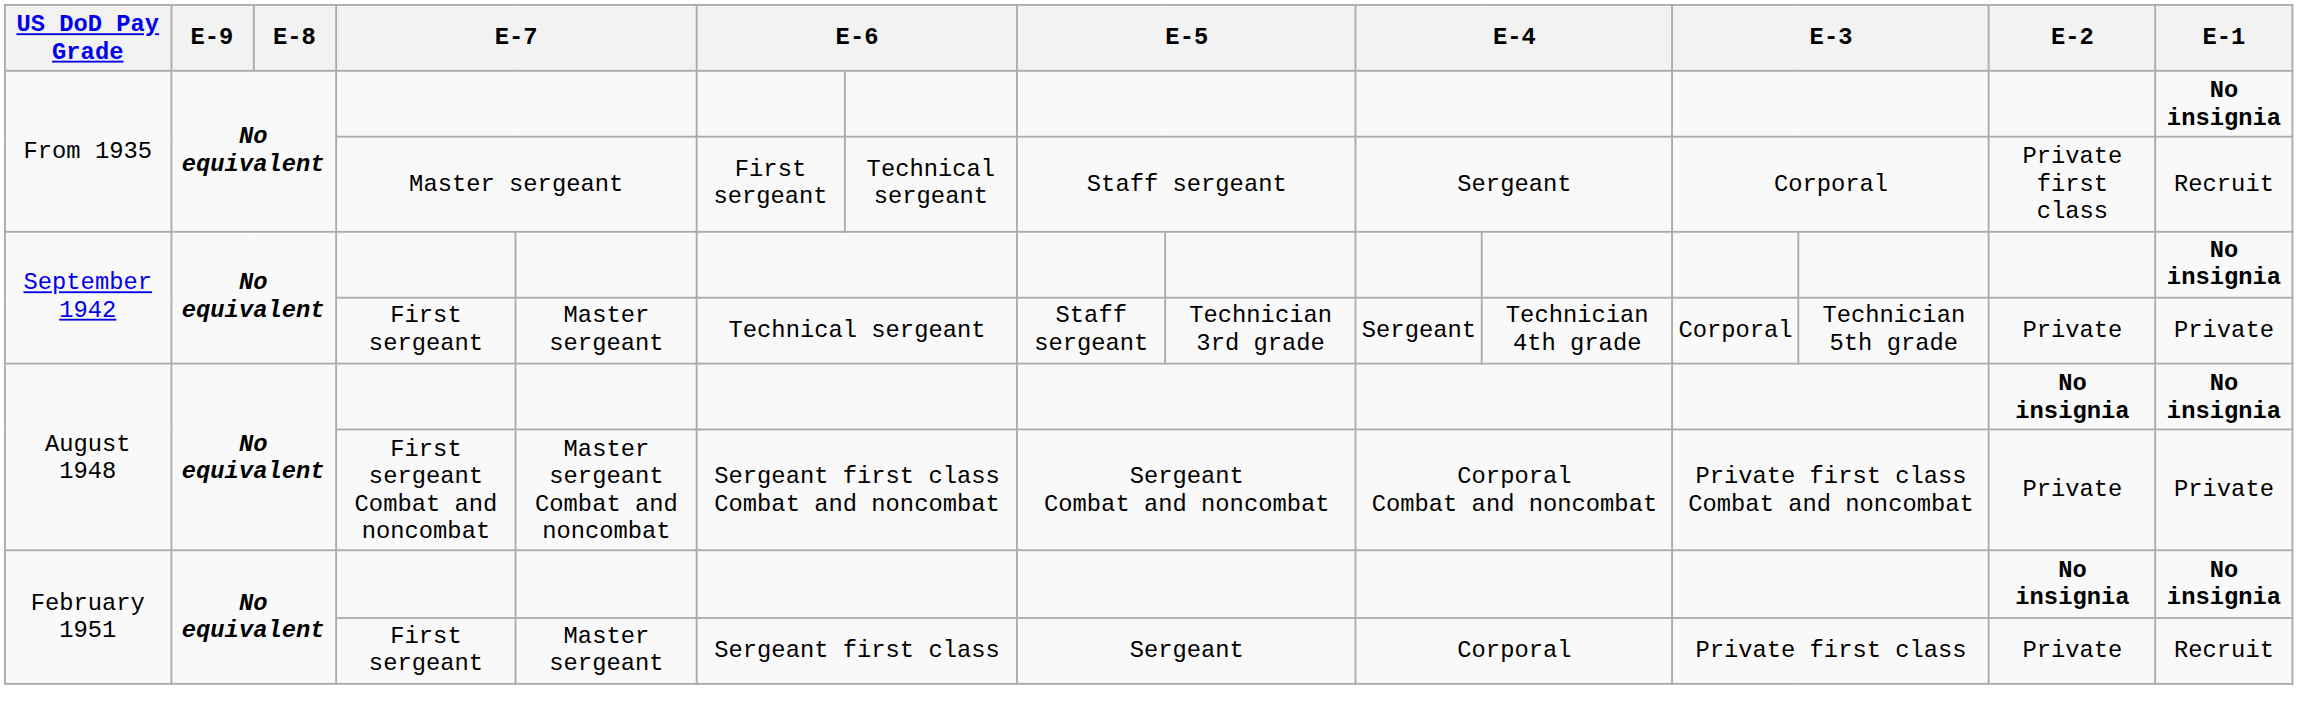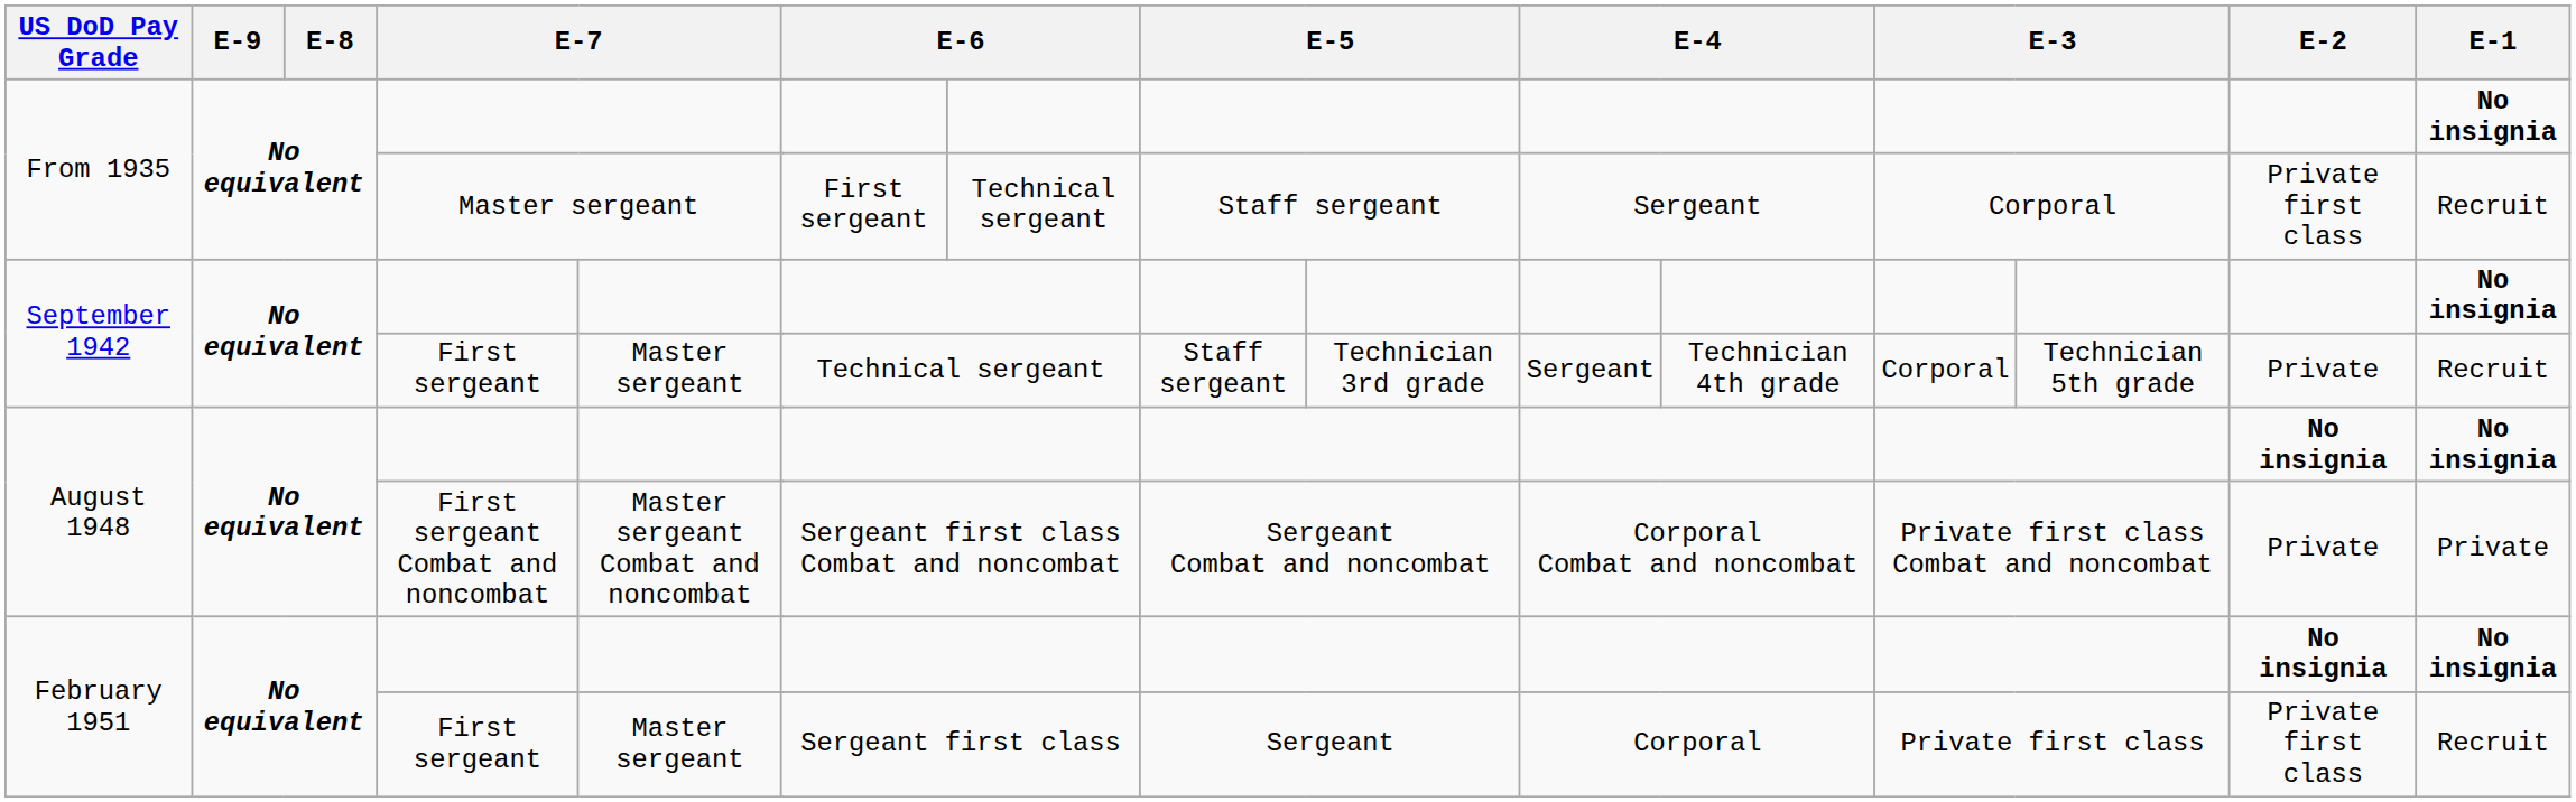row 5 | E-1: Private -> Recruit
row 9 | E-2: Private -> Private first class
